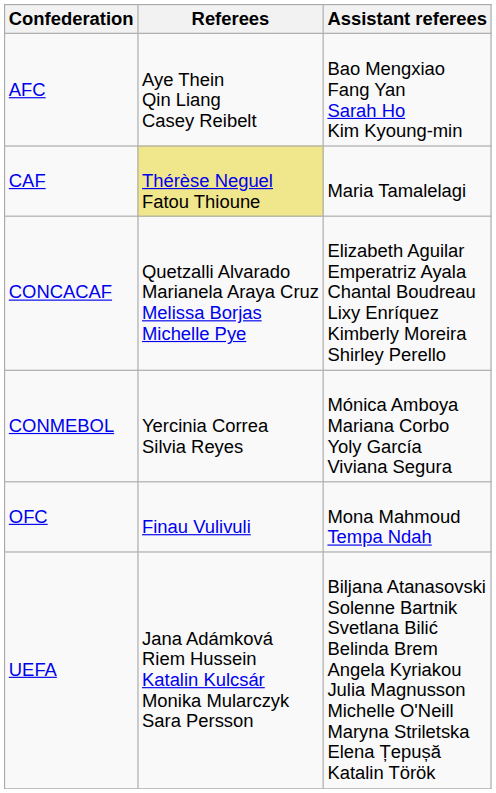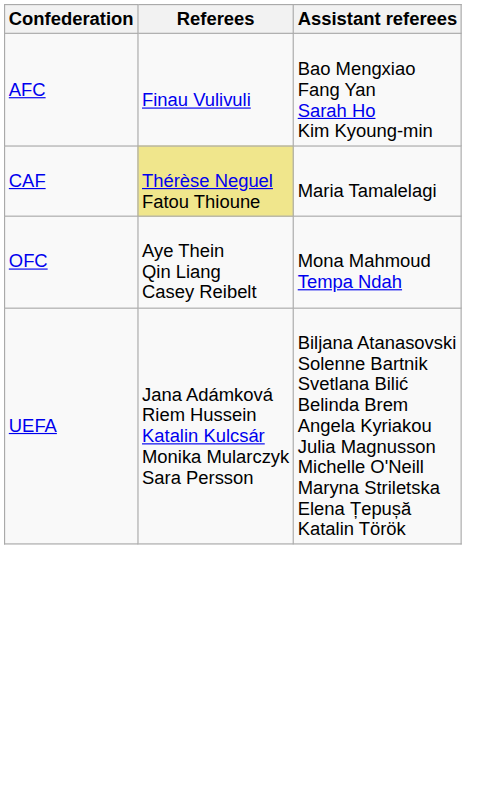AFC | Referees: Aye Thein Qin Liang Casey Reibelt -> Finau Vulivuli
- row: CONCACAF | Quetzalli Alvarado Marianela Araya Cruz Melissa Borjas Michelle Pye | Elizabeth Aguilar Emperatriz Ayala Chantal Boudreau Lixy Enríquez Kimberly Moreira Shirley Perello
- row: CONMEBOL | Yercinia Correa Silvia Reyes | Mónica Amboya Mariana Corbo Yoly García Viviana Segura
OFC | Referees: Finau Vulivuli -> Aye Thein Qin Liang Casey Reibelt
